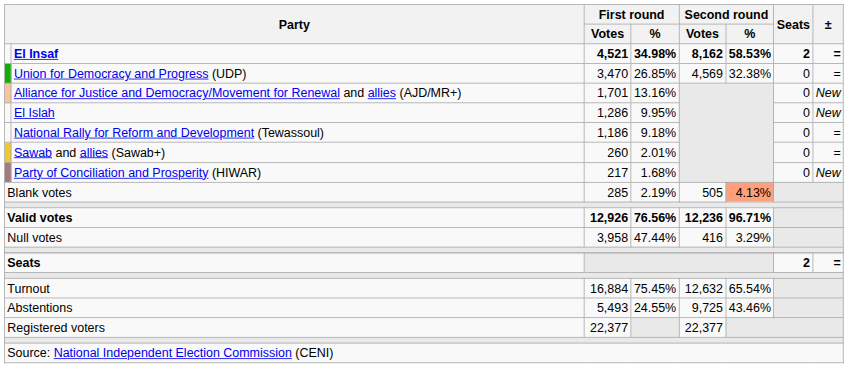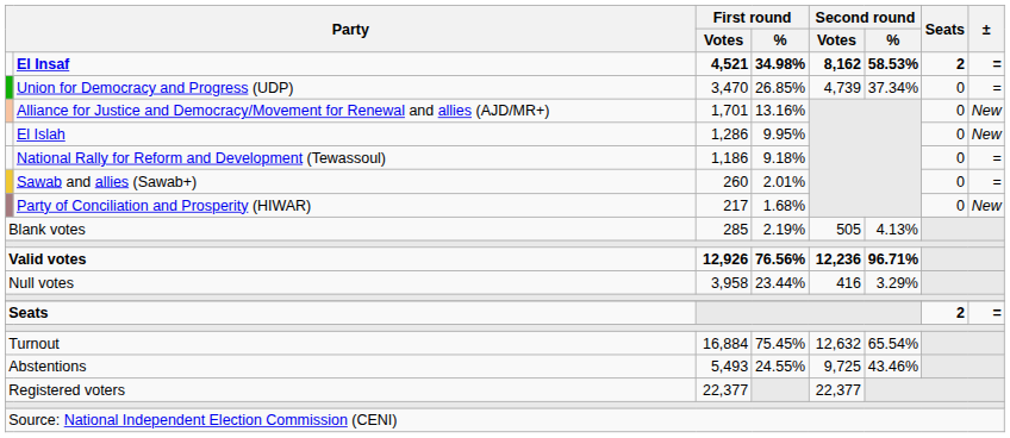Union for Democracy and Progress (UDP) | Second round / Votes: 4,569 -> 4,739
Union for Democracy and Progress (UDP) | Second round / %: 32.38% -> 37.34%
Blank votes | Second round / %: lightsalmon background -> no background
Null votes | First round / %: 47.44% -> 23.44%
